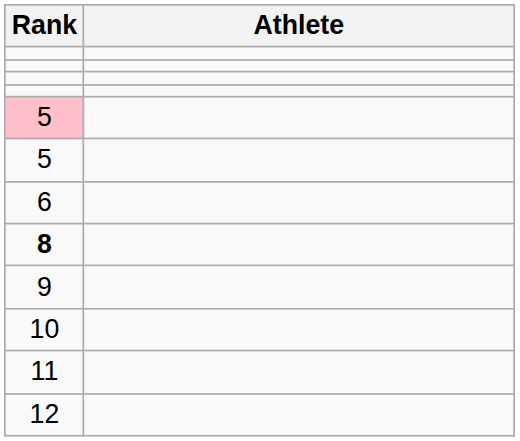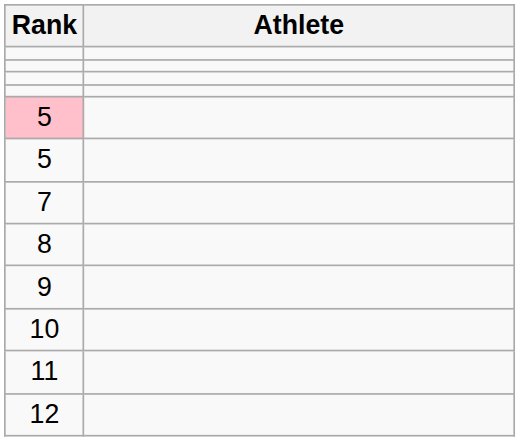row 8 | Rank: 6 -> 7
row 9 | Rank: bold -> normal
